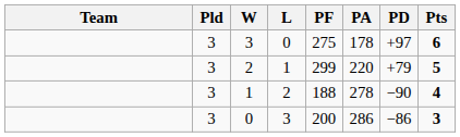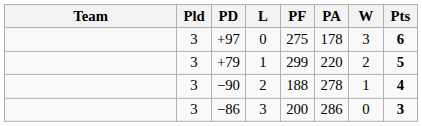columns swapped: W <-> PD
